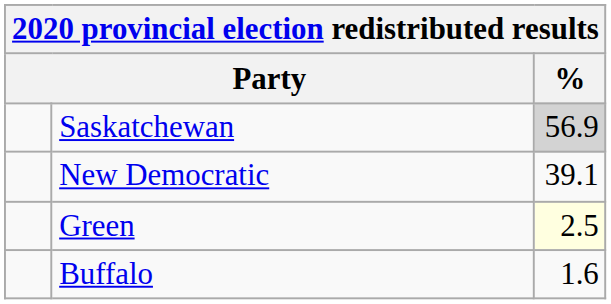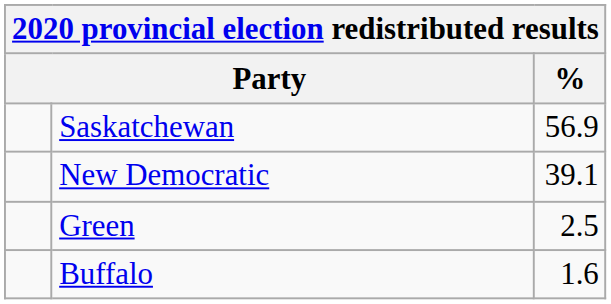Saskatchewan | %: lightgrey background -> no background
Green | %: lightyellow background -> no background
